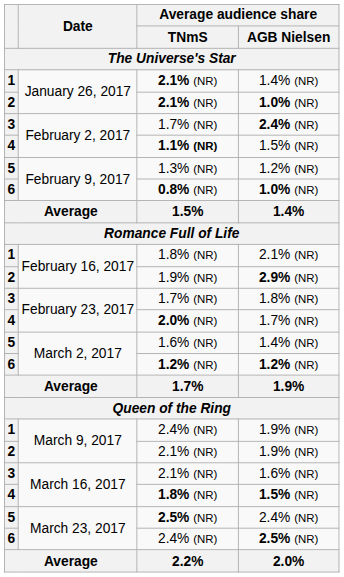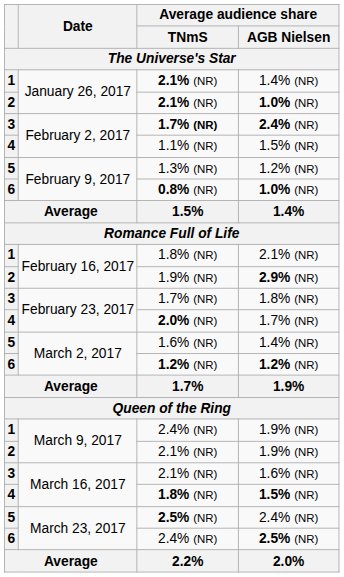1.7% (NR) / 2.4% (NR) | Average audience share / TNmS: normal -> bold
1.1% (NR) | Average audience share / TNmS: bold -> normal
